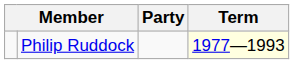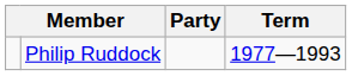Philip Ruddock | Term: lightyellow background -> no background
